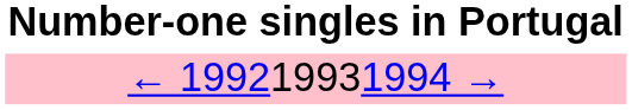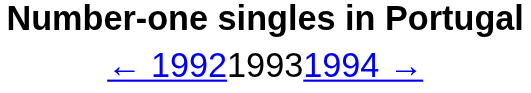row 2 | column 1: pink background -> no background
